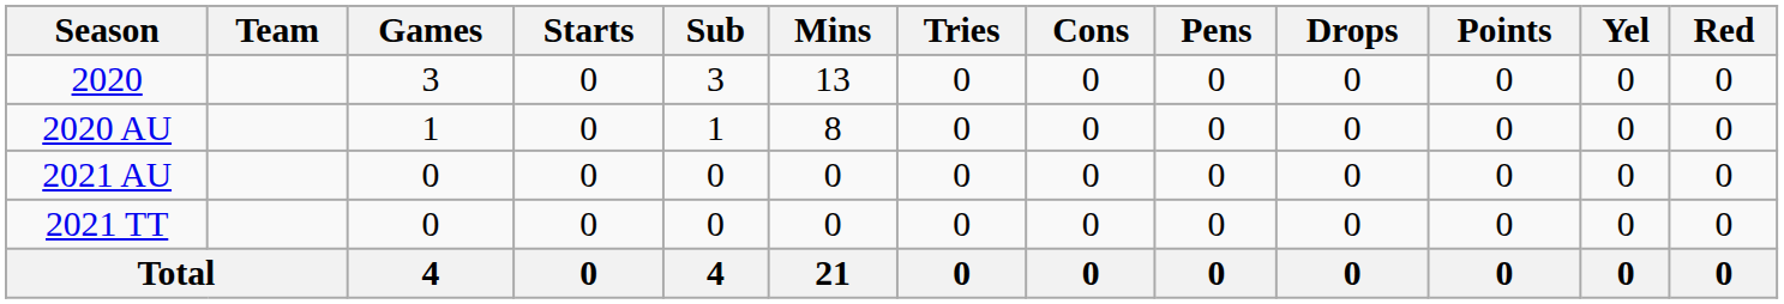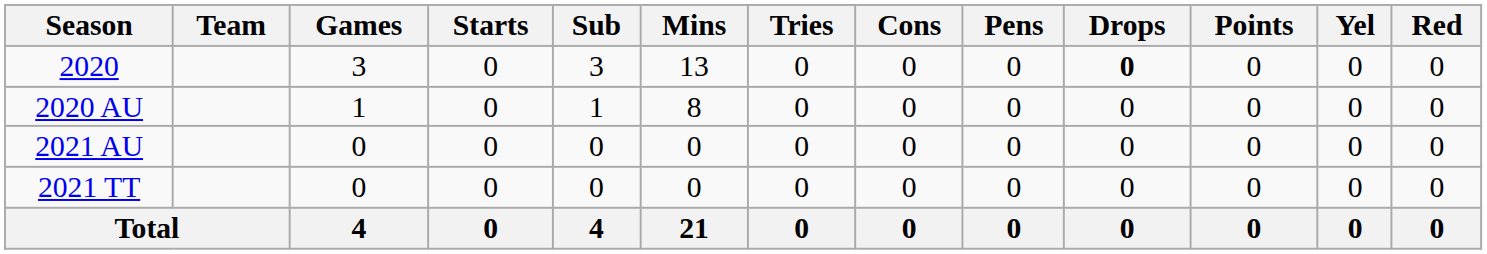2020 | Drops: normal -> bold
